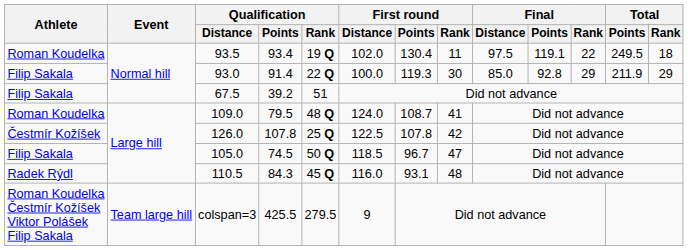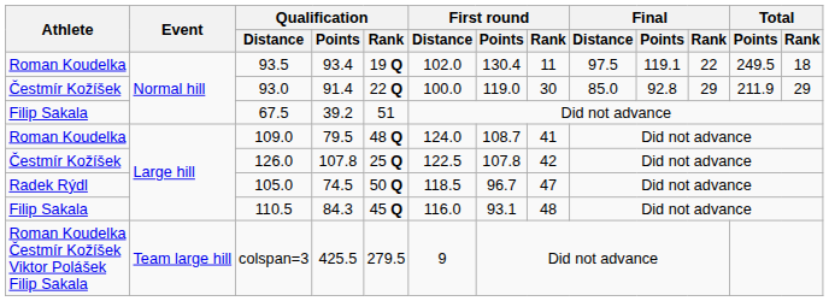93.0 | Athlete: Filip Sakala -> Čestmír Kožíšek
93.0 | First round / Points: 119.3 -> 119.0
105.0 | Athlete: Filip Sakala -> Radek Rýdl
110.5 | Athlete: Radek Rýdl -> Filip Sakala
